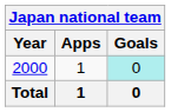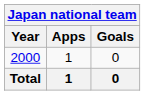2000 | Goals: paleturquoise background -> no background
